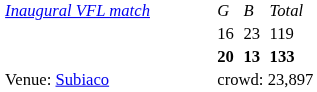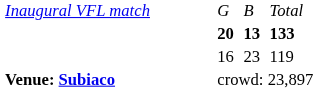rows swapped: 20 <-> 16
crowd: 23,897 | column 1: normal -> bold
